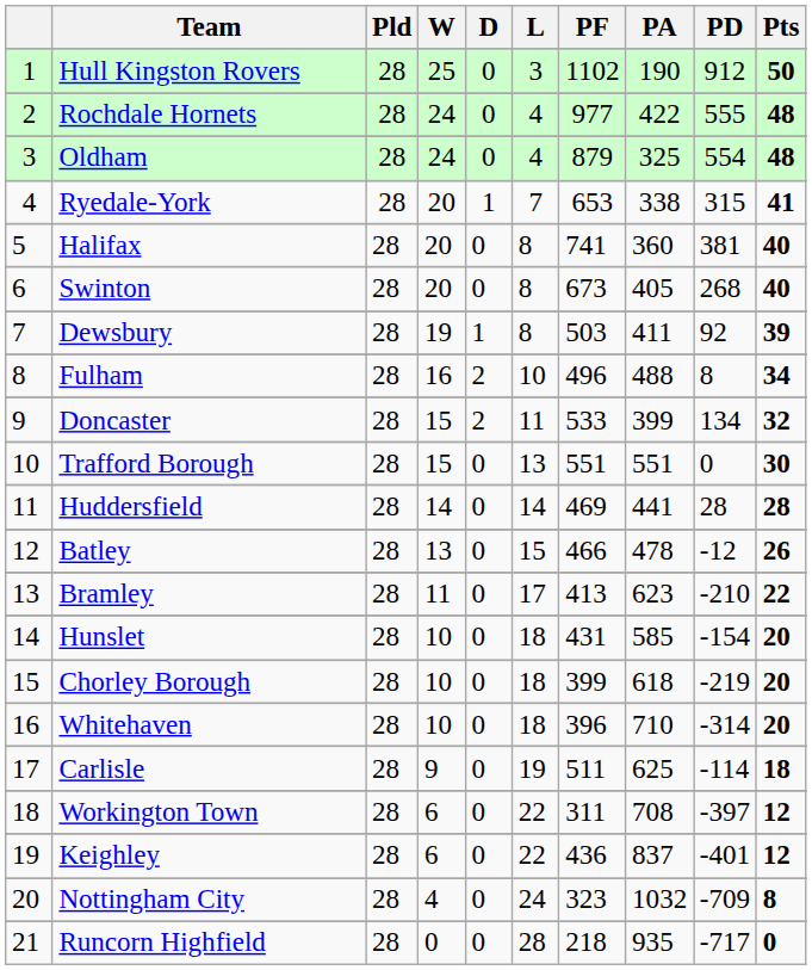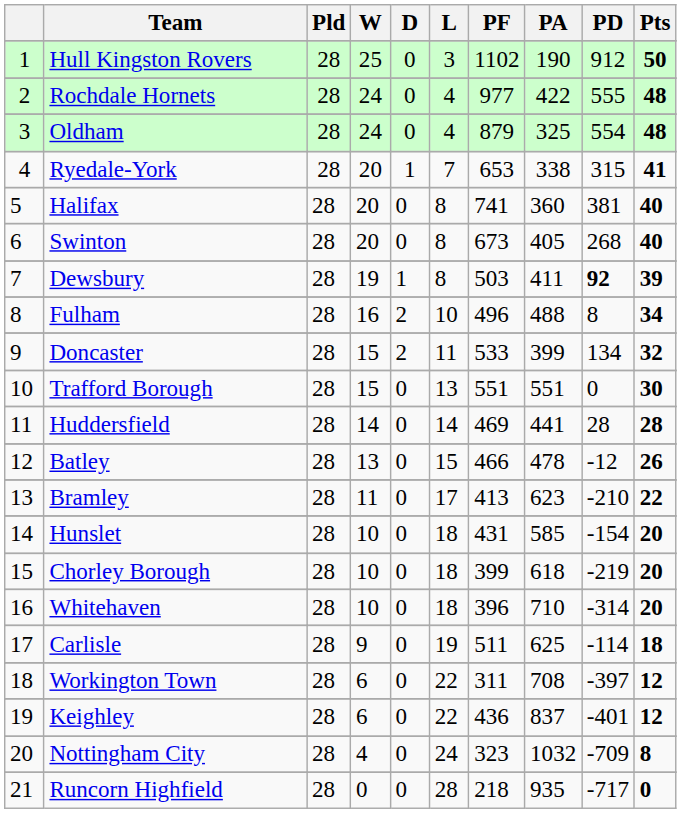Dewsbury | PD: normal -> bold
